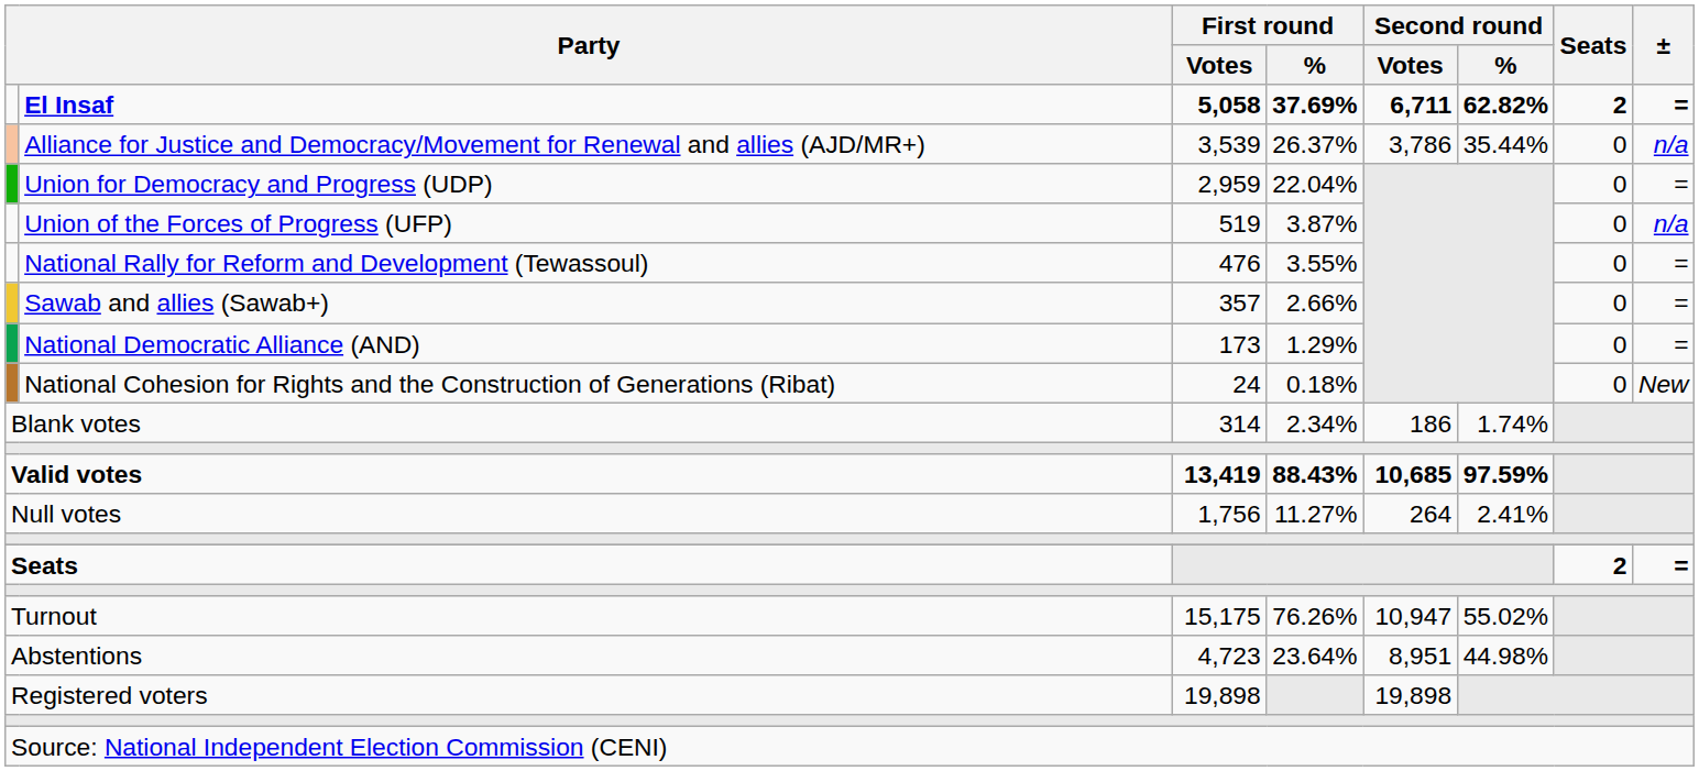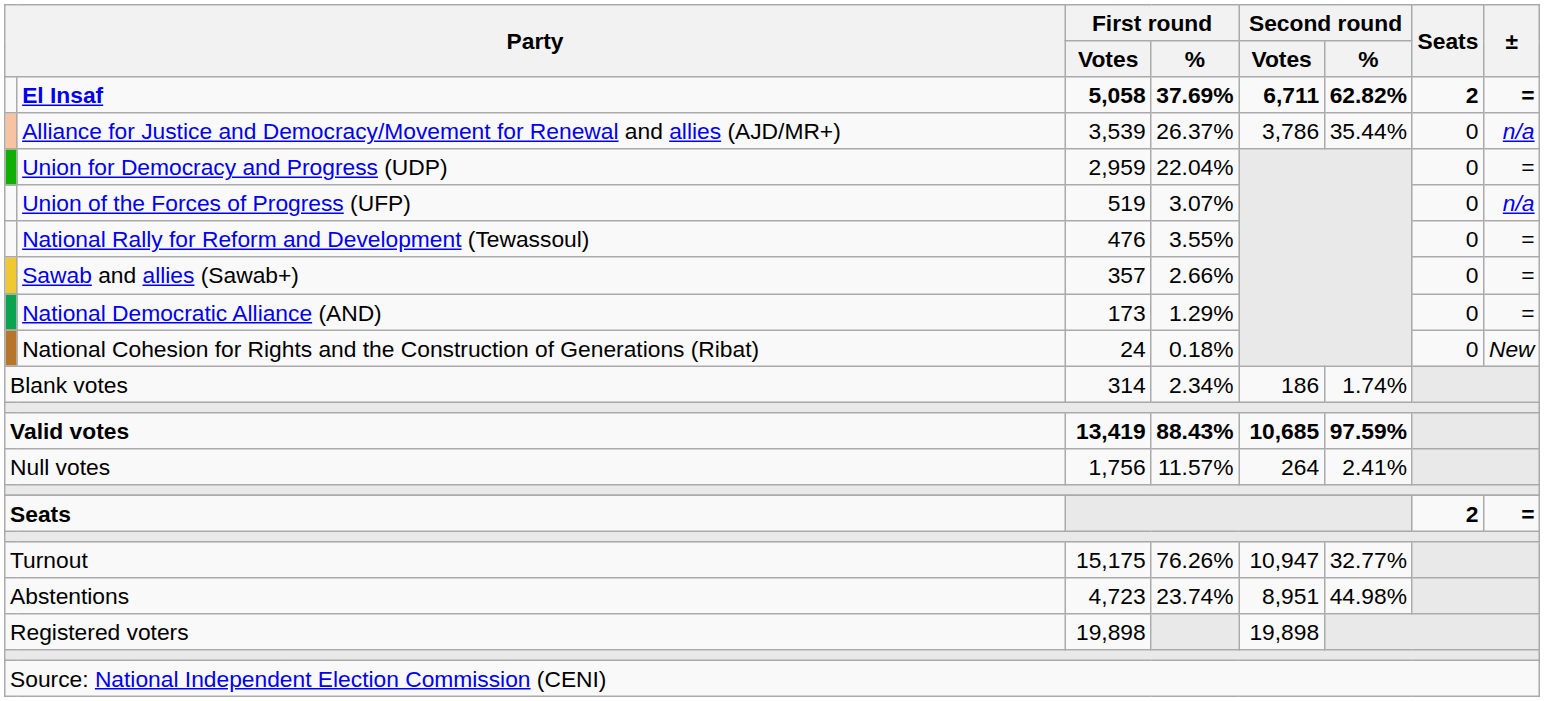Union of the Forces of Progress (UFP) | First round / %: 3.87% -> 3.07%
Null votes | First round / %: 11.27% -> 11.57%
Turnout | Second round / %: 55.02% -> 32.77%
Abstentions | First round / %: 23.64% -> 23.74%
